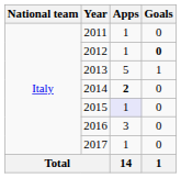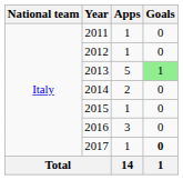2012 | Goals: bold -> normal
2013 | Goals: no background -> lightgreen background
2014 | Apps: bold -> normal
2015 | Apps: lavender background -> no background
2017 | Goals: normal -> bold
